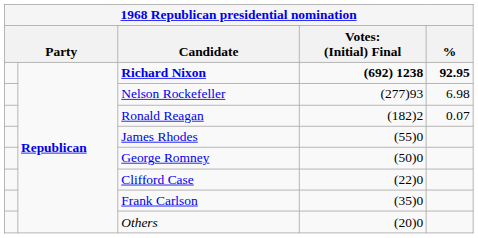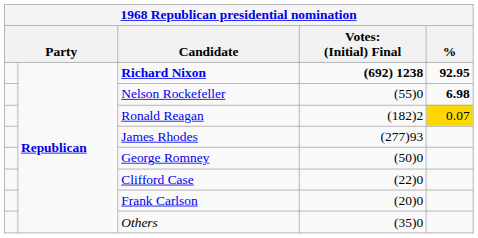Nelson Rockefeller | column 4: (277)93 -> (55)0
Nelson Rockefeller | %: normal -> bold
Ronald Reagan | %: no background -> gold background
James Rhodes | column 4: (55)0 -> (277)93
Frank Carlson | column 4: (35)0 -> (20)0
Others | column 4: (20)0 -> (35)0
